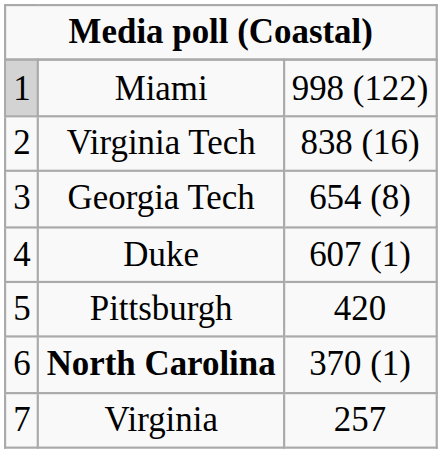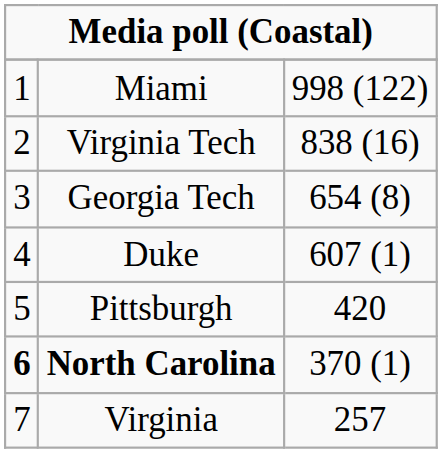Miami | column 1: lightgrey background -> no background
North Carolina | column 1: normal -> bold
